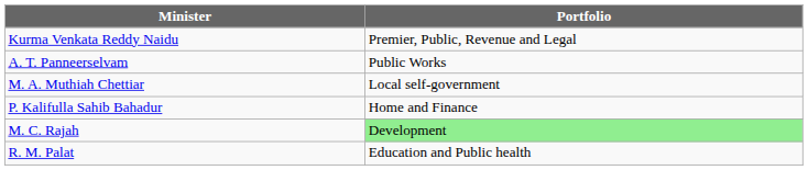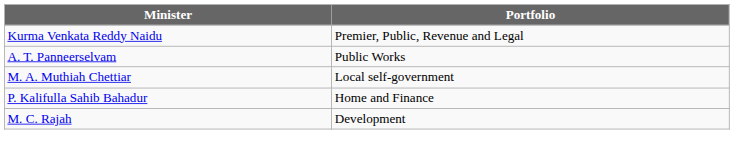M. C. Rajah | Portfolio: lightgreen background -> no background
- row: R. M. Palat | Education and Public health
